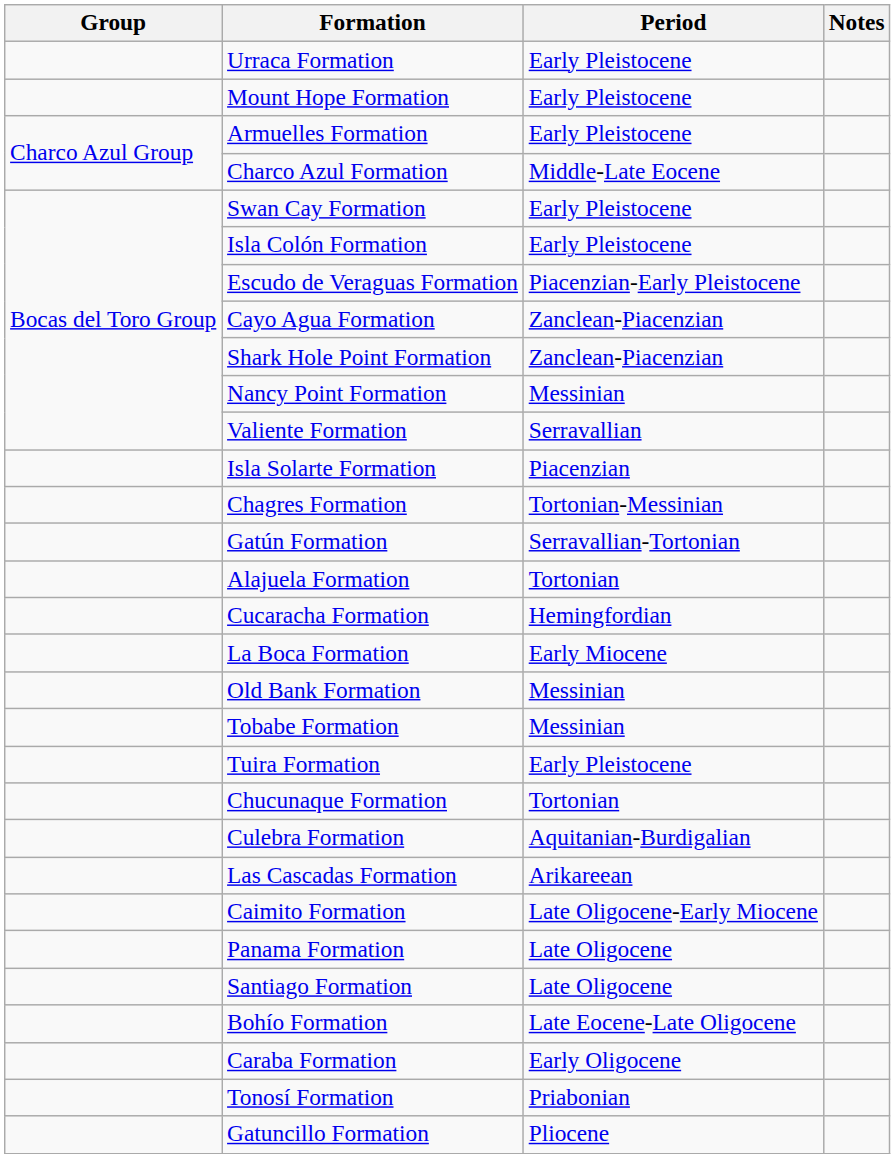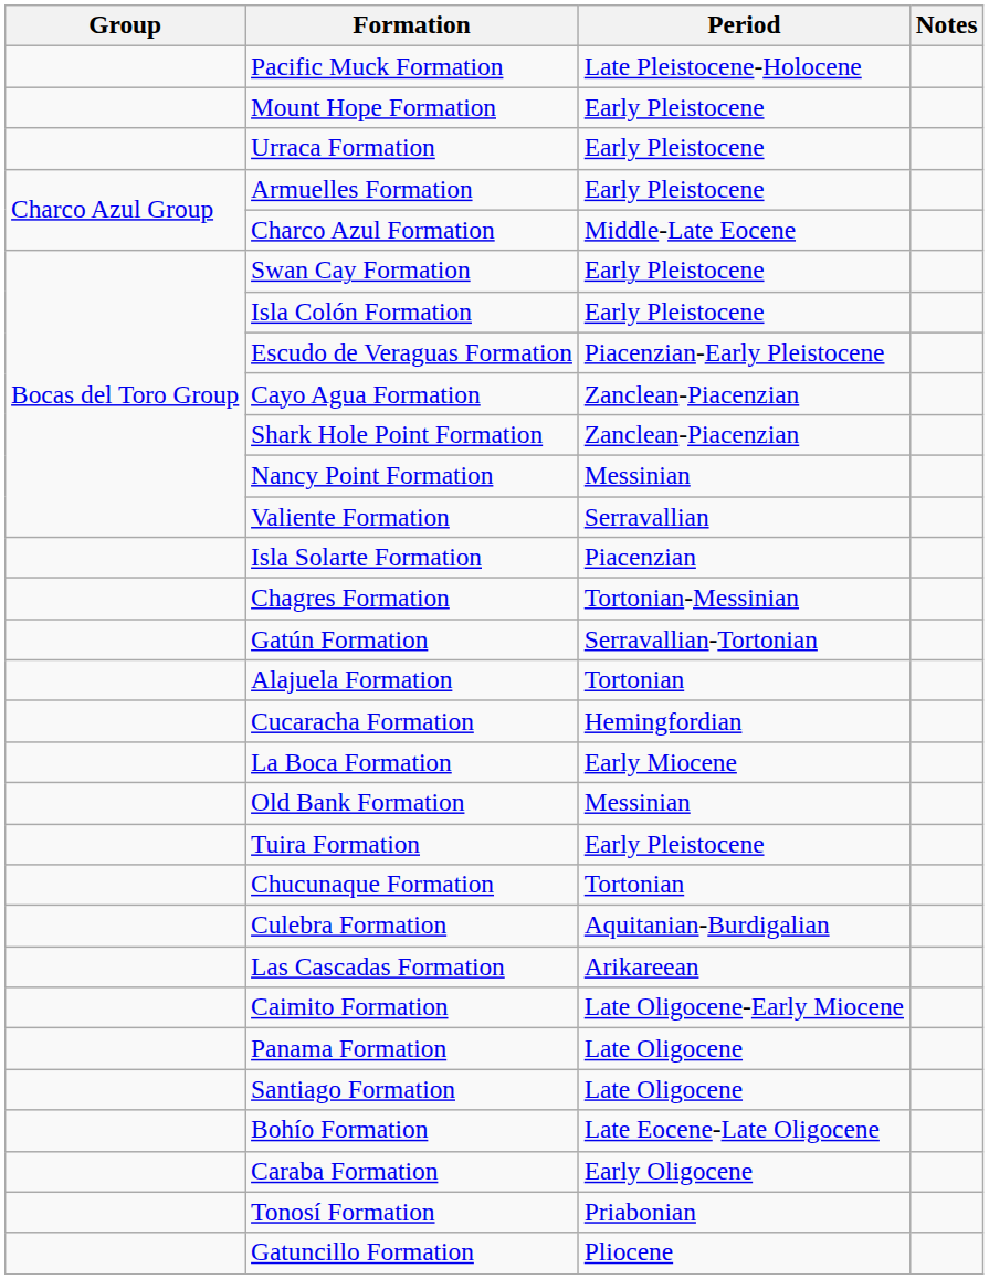+ row: Pacific Muck Formation | Late Pleistocene-Holocene
rows swapped: Mount Hope Formation <-> Urraca Formation
- row: Tobabe Formation | Messinian
